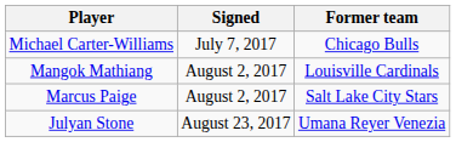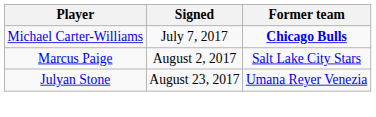Michael Carter-Williams | Former team: normal -> bold
- row: Mangok Mathiang | August 2, 2017 | Louisville Cardinals
